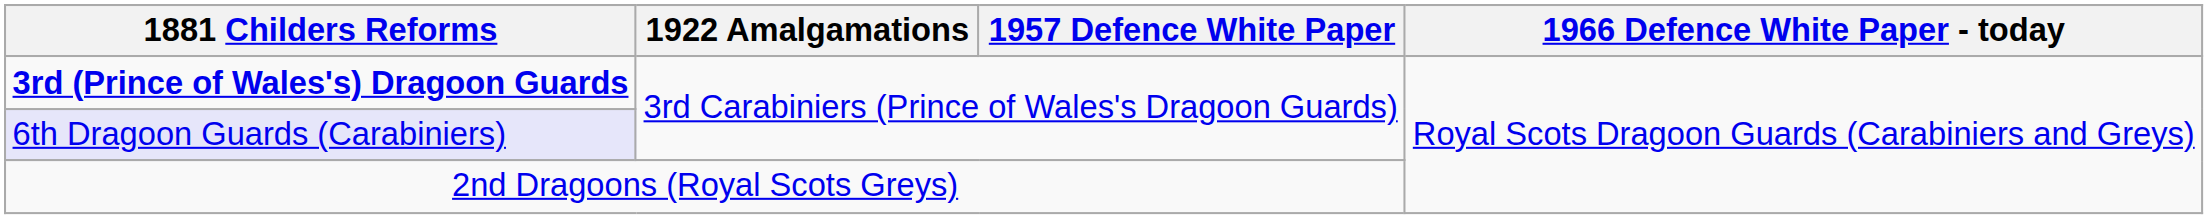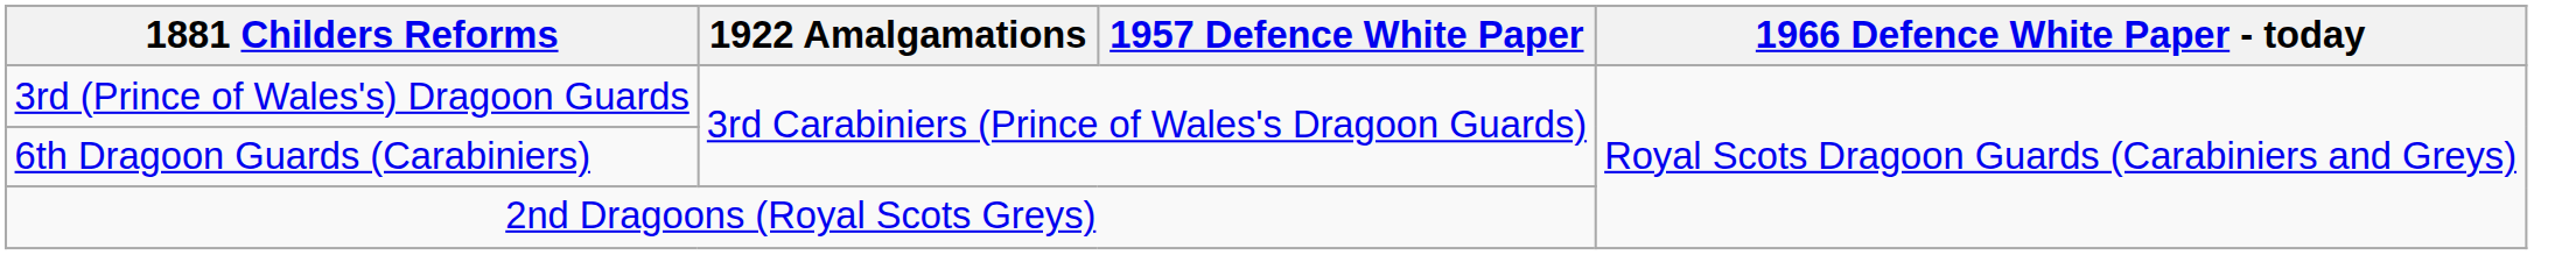3rd (Prince of Wales's) Dragoon Guards | 1881 Childers Reforms: bold -> normal
6th Dragoon Guards (Carabiniers) | 1881 Childers Reforms: lavender background -> no background
